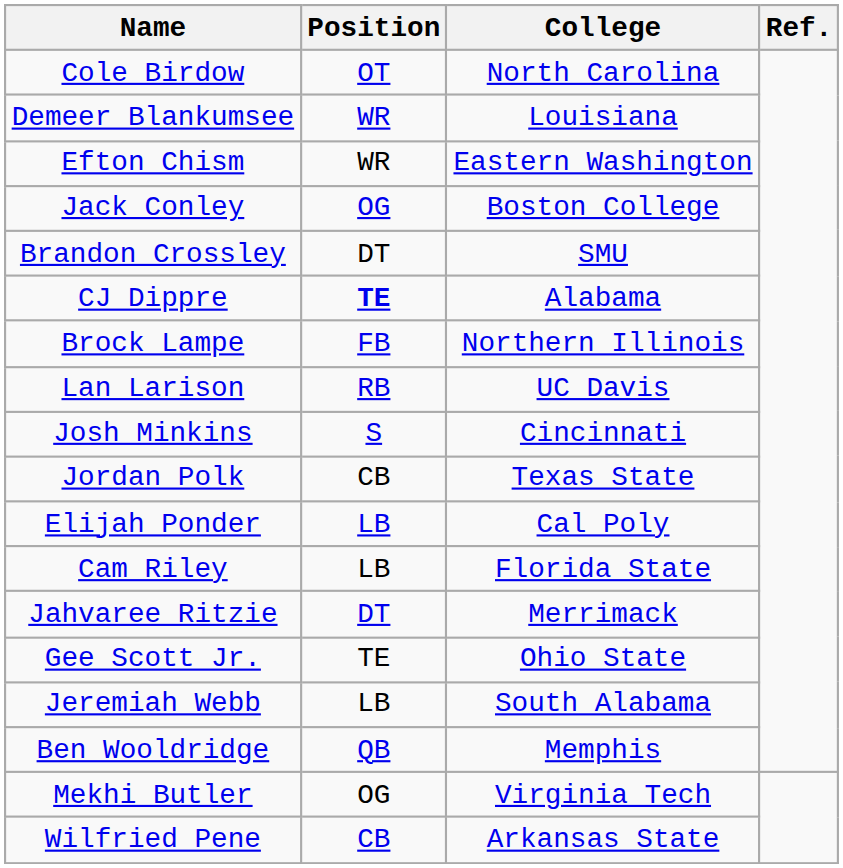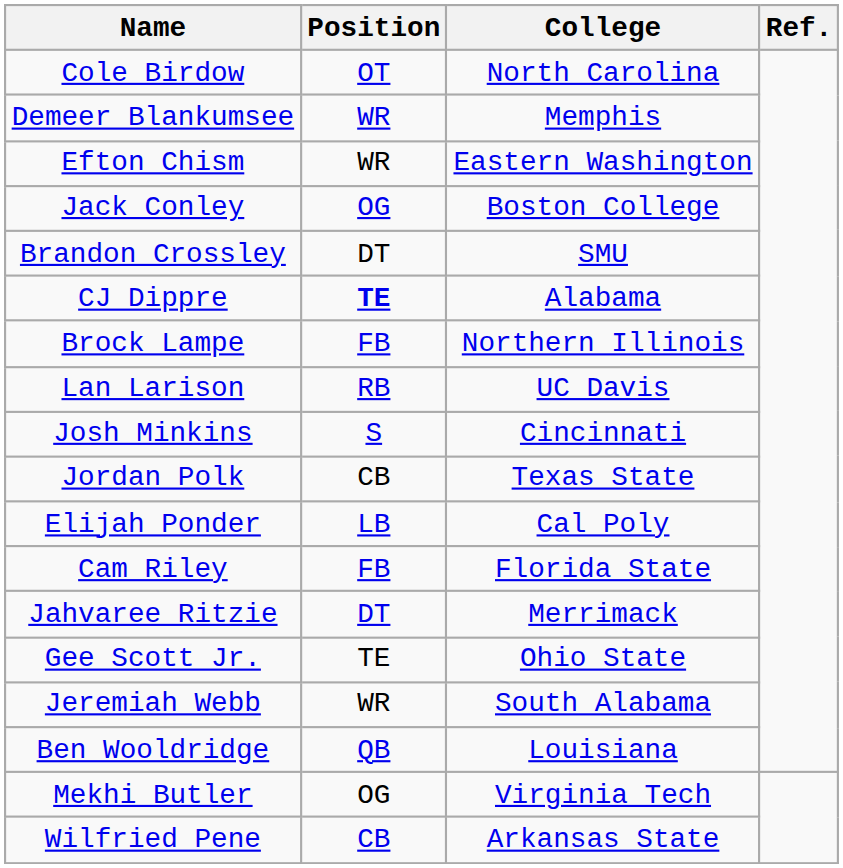Demeer Blankumsee | College: Louisiana -> Memphis
Cam Riley | Position: LB -> FB
Jeremiah Webb | Position: LB -> WR
Ben Wooldridge | College: Memphis -> Louisiana
